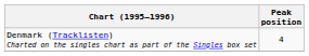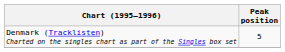row 2 | Peak position: 4 -> 5
